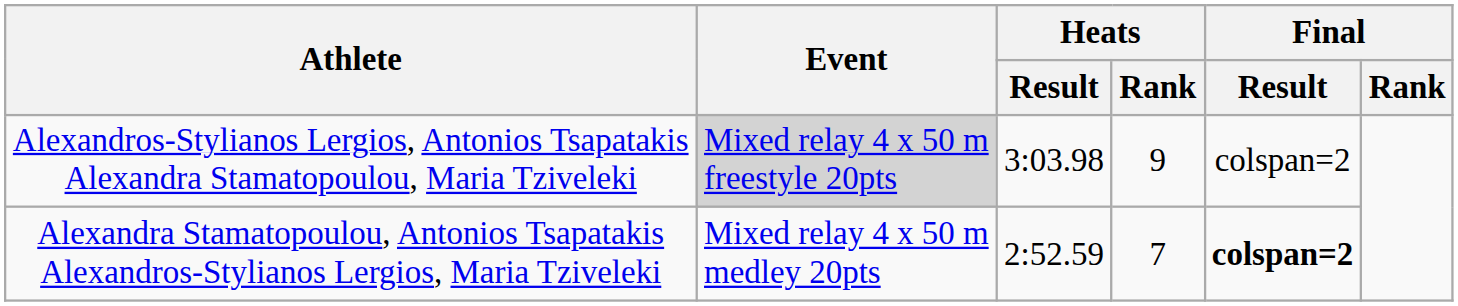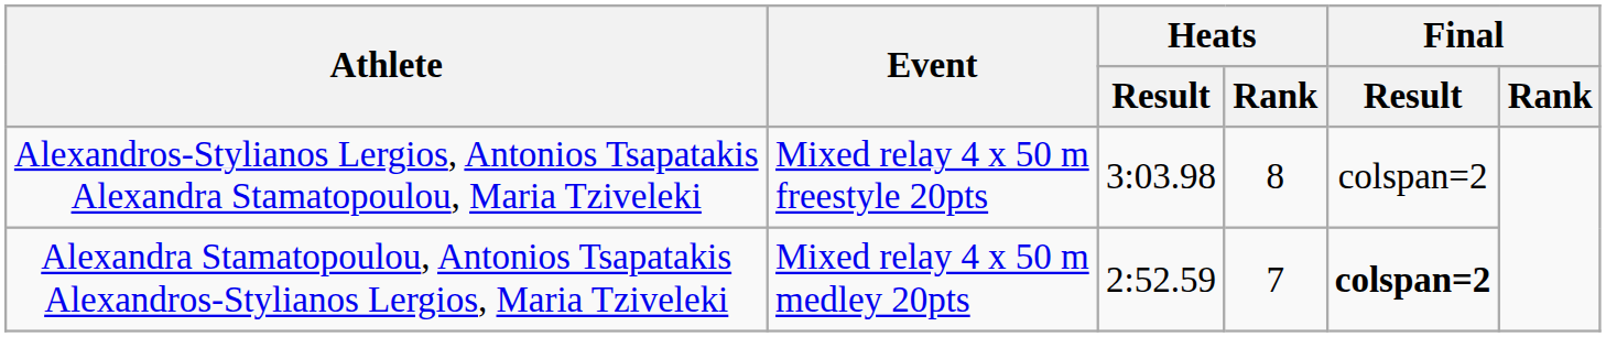row 3 | Event: lightgrey background -> no background
row 3 | Heats / Rank: 9 -> 8
